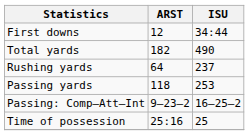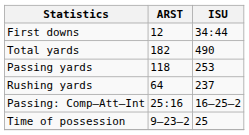rows swapped: Rushing yards <-> Passing yards
Passing: Comp–Att–Int | ARST: 9–23–2 -> 25:16
Time of possession | ARST: 25:16 -> 9–23–2
